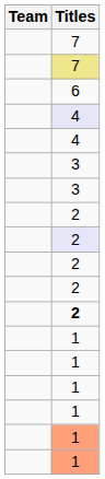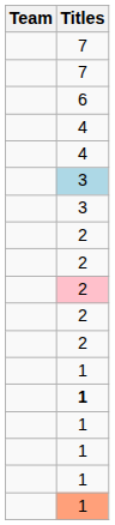row 3 | Titles: khaki background -> no background
row 5 | Titles: lavender background -> no background
row 7 | Titles: no background -> lightblue background
row 10 | Titles: lavender background -> no background
row 11 | Titles: no background -> pink background
row 13 | Titles: bold -> normal
row 15 | Titles: normal -> bold
row 18 | Titles: lightsalmon background -> no background
